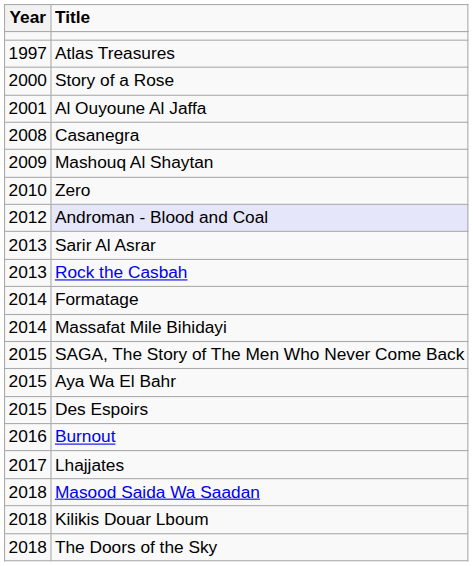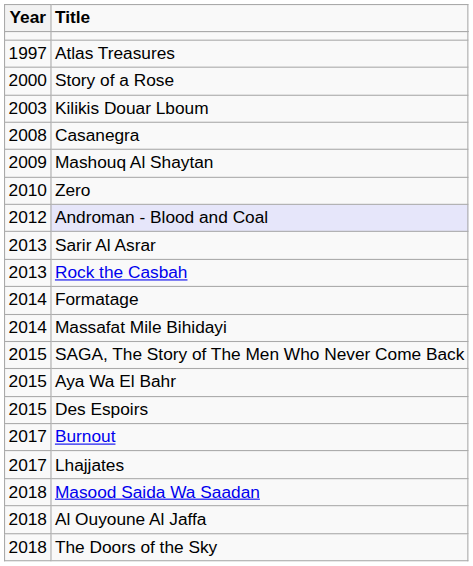row 5 | Year: 2001 -> 2003
row 5 | Title: Al Ouyoune Al Jaffa -> Kilikis Douar Lboum
row 17 | Year: 2016 -> 2017
row 20 | Title: Kilikis Douar Lboum -> Al Ouyoune Al Jaffa
